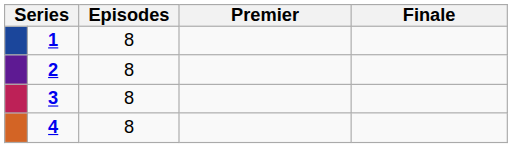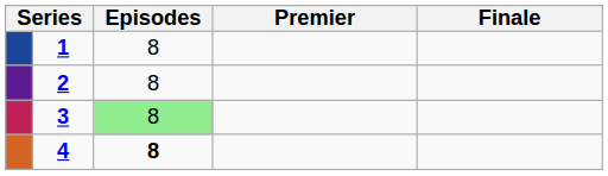3 | Episodes: no background -> lightgreen background
4 | Episodes: normal -> bold
